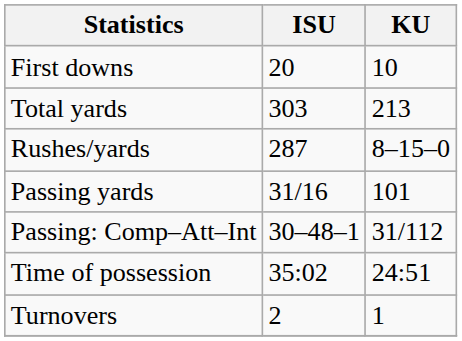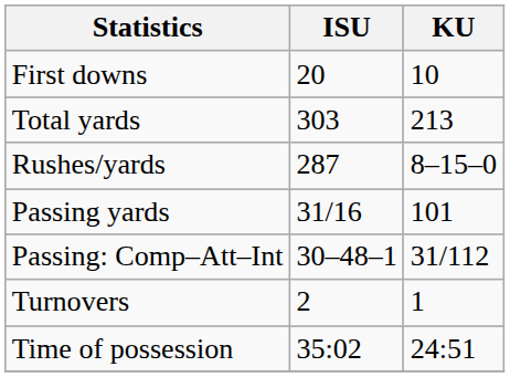rows swapped: Turnovers <-> Time of possession
